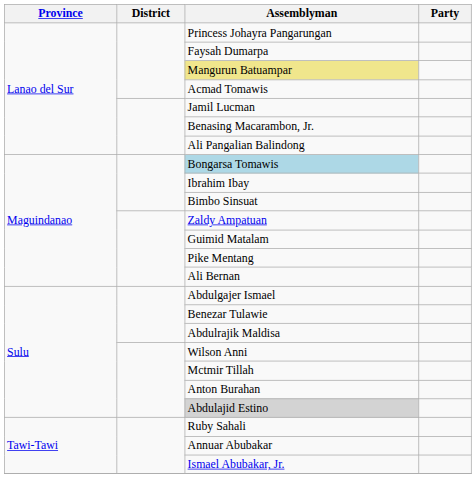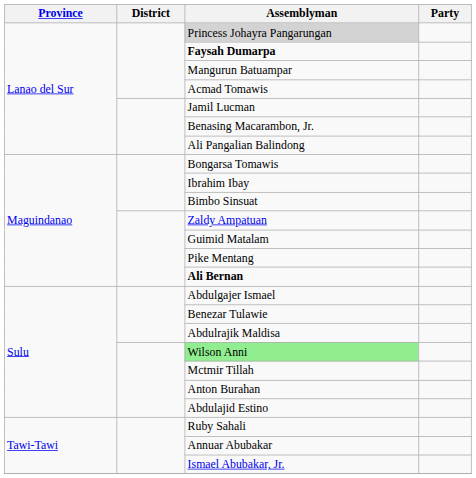Princess Johayra Pangarungan | Assemblyman: no background -> lightgrey background
Faysah Dumarpa | Assemblyman: normal -> bold
Mangurun Batuampar | Assemblyman: khaki background -> no background
Bongarsa Tomawis | Assemblyman: lightblue background -> no background
Ali Bernan | Assemblyman: normal -> bold
Wilson Anni | Assemblyman: no background -> lightgreen background
Abdulajid Estino | Assemblyman: lightgrey background -> no background
